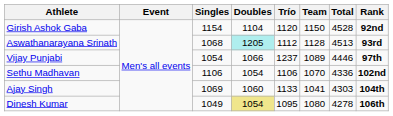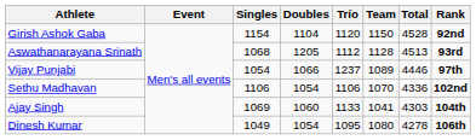row 3 | Doubles: paleturquoise background -> no background
row 7 | Doubles: khaki background -> no background
